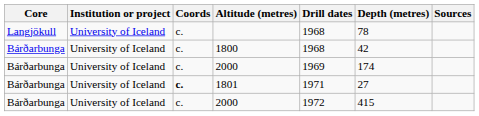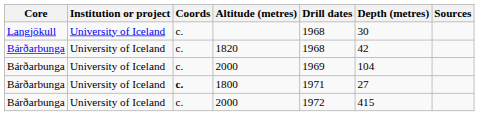row 2 | Depth (metres): 78 -> 30
row 3 | Altitude (metres): 1800 -> 1820
row 4 | Depth (metres): 174 -> 104
row 5 | Altitude (metres): 1801 -> 1800
